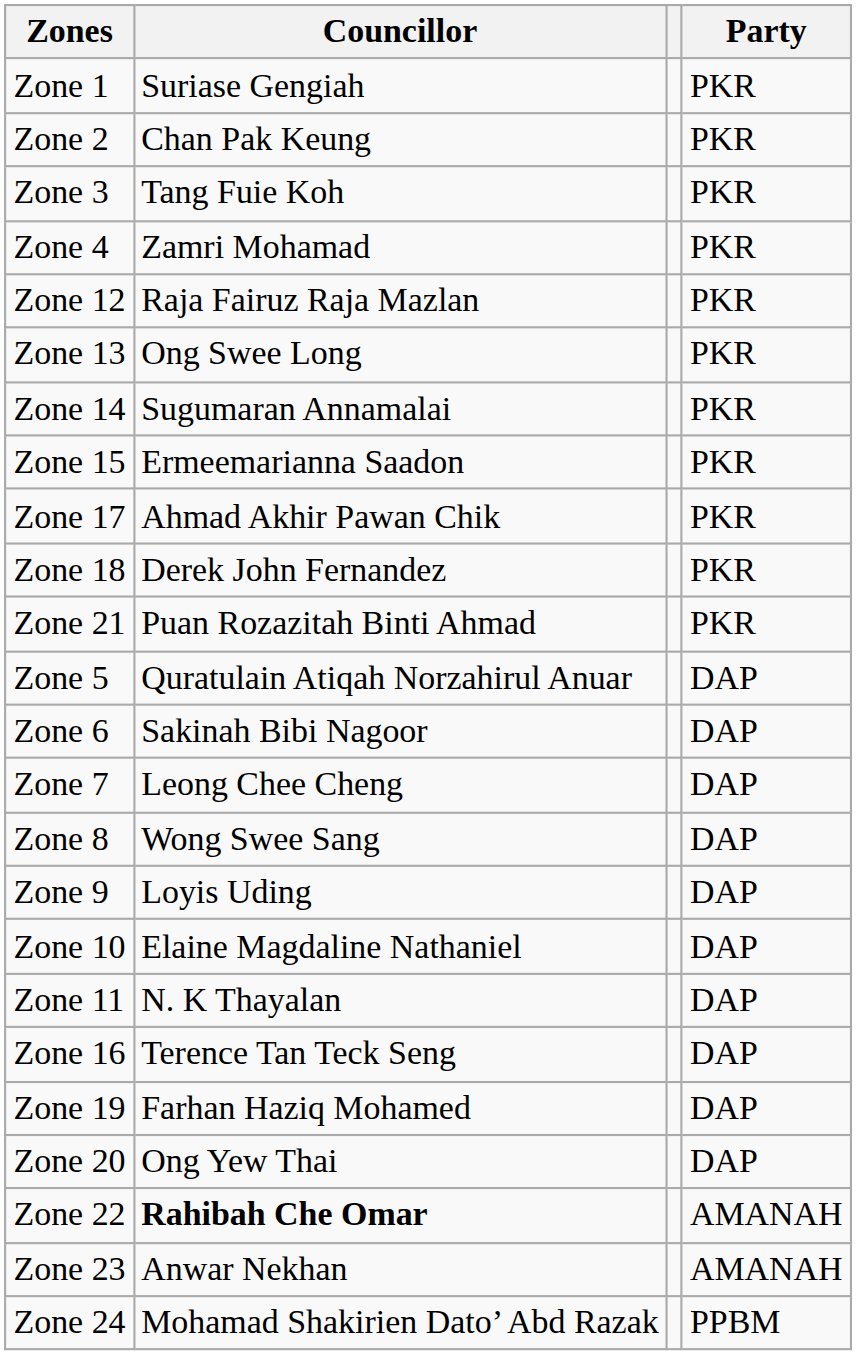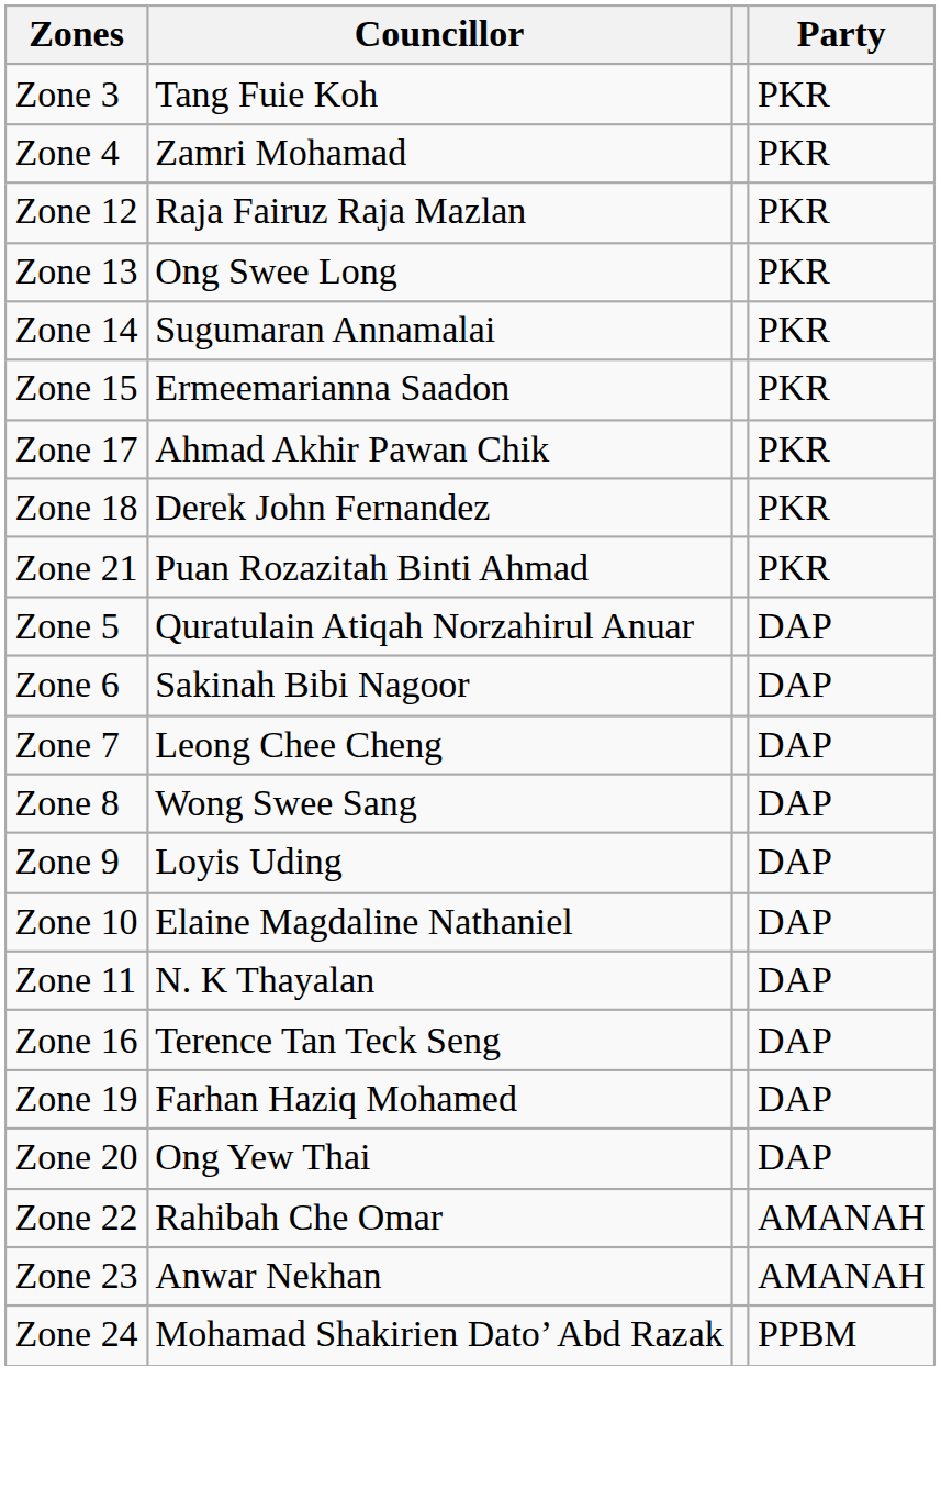- row: Zone 1 | Suriase Gengiah | PKR
- row: Zone 2 | Chan Pak Keung | PKR
Zone 22 | Councillor: bold -> normal
